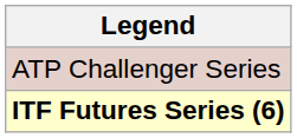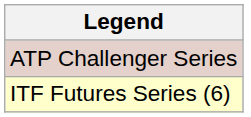row 3 | column 1: bold -> normal
